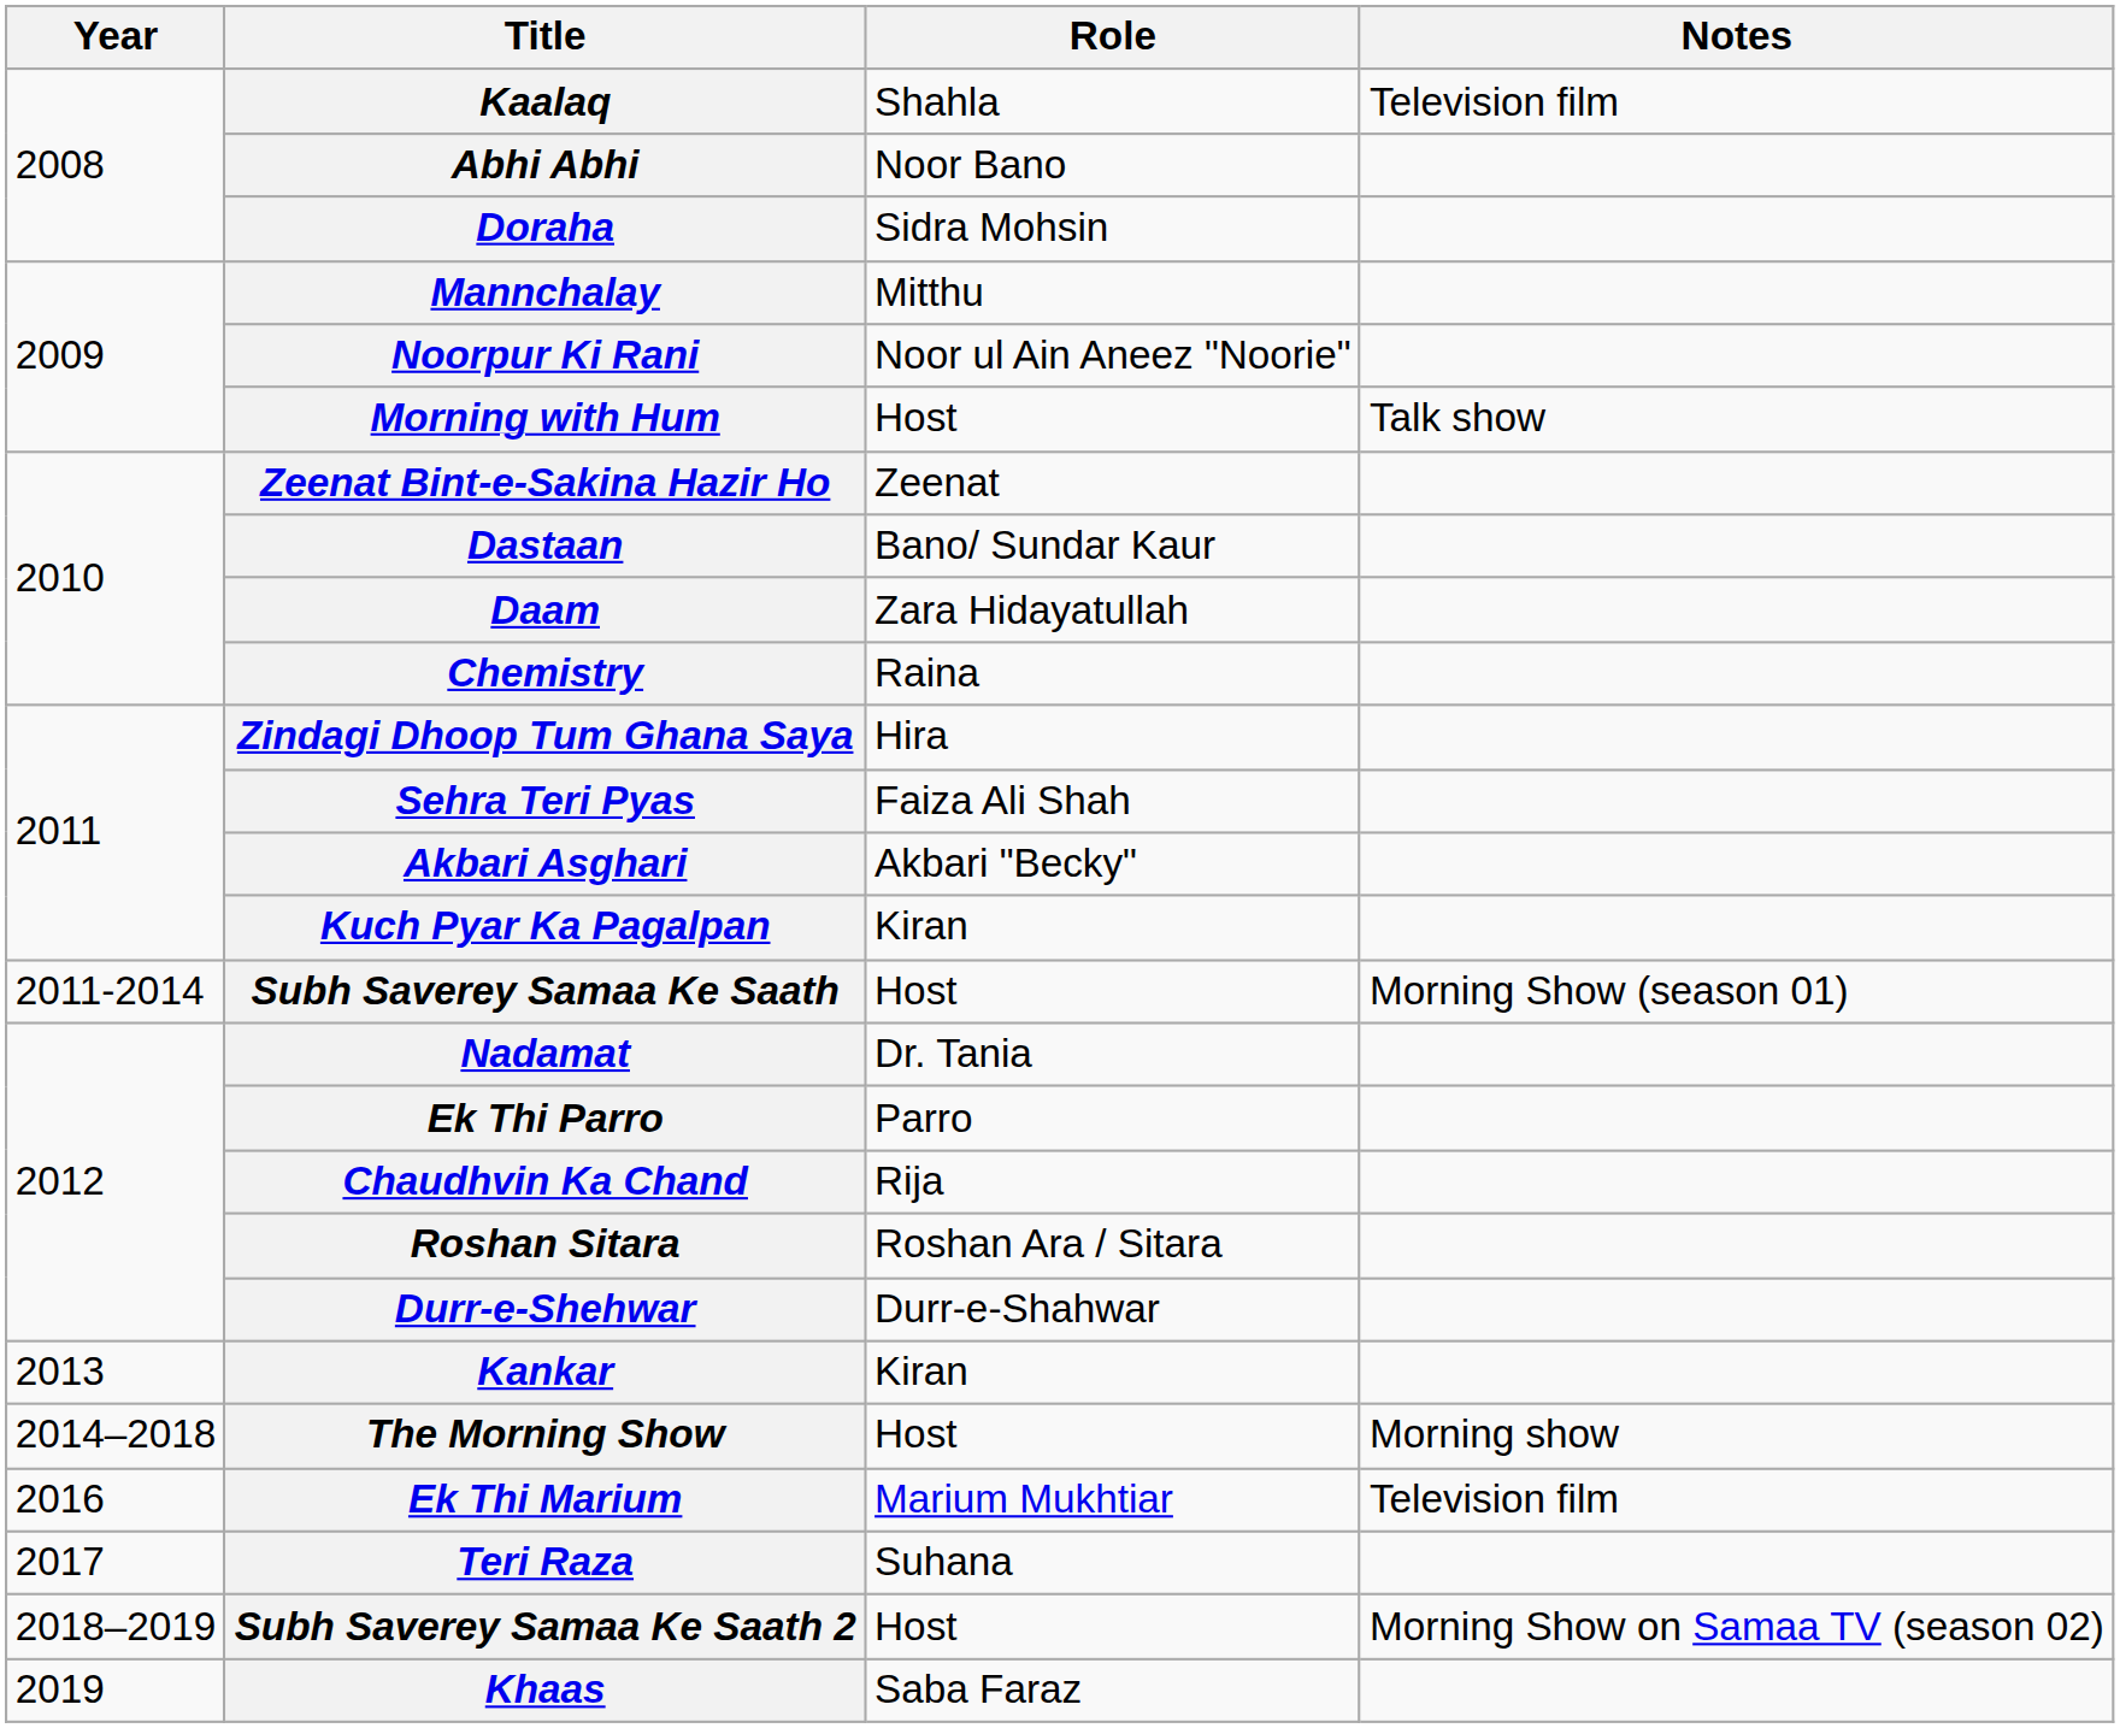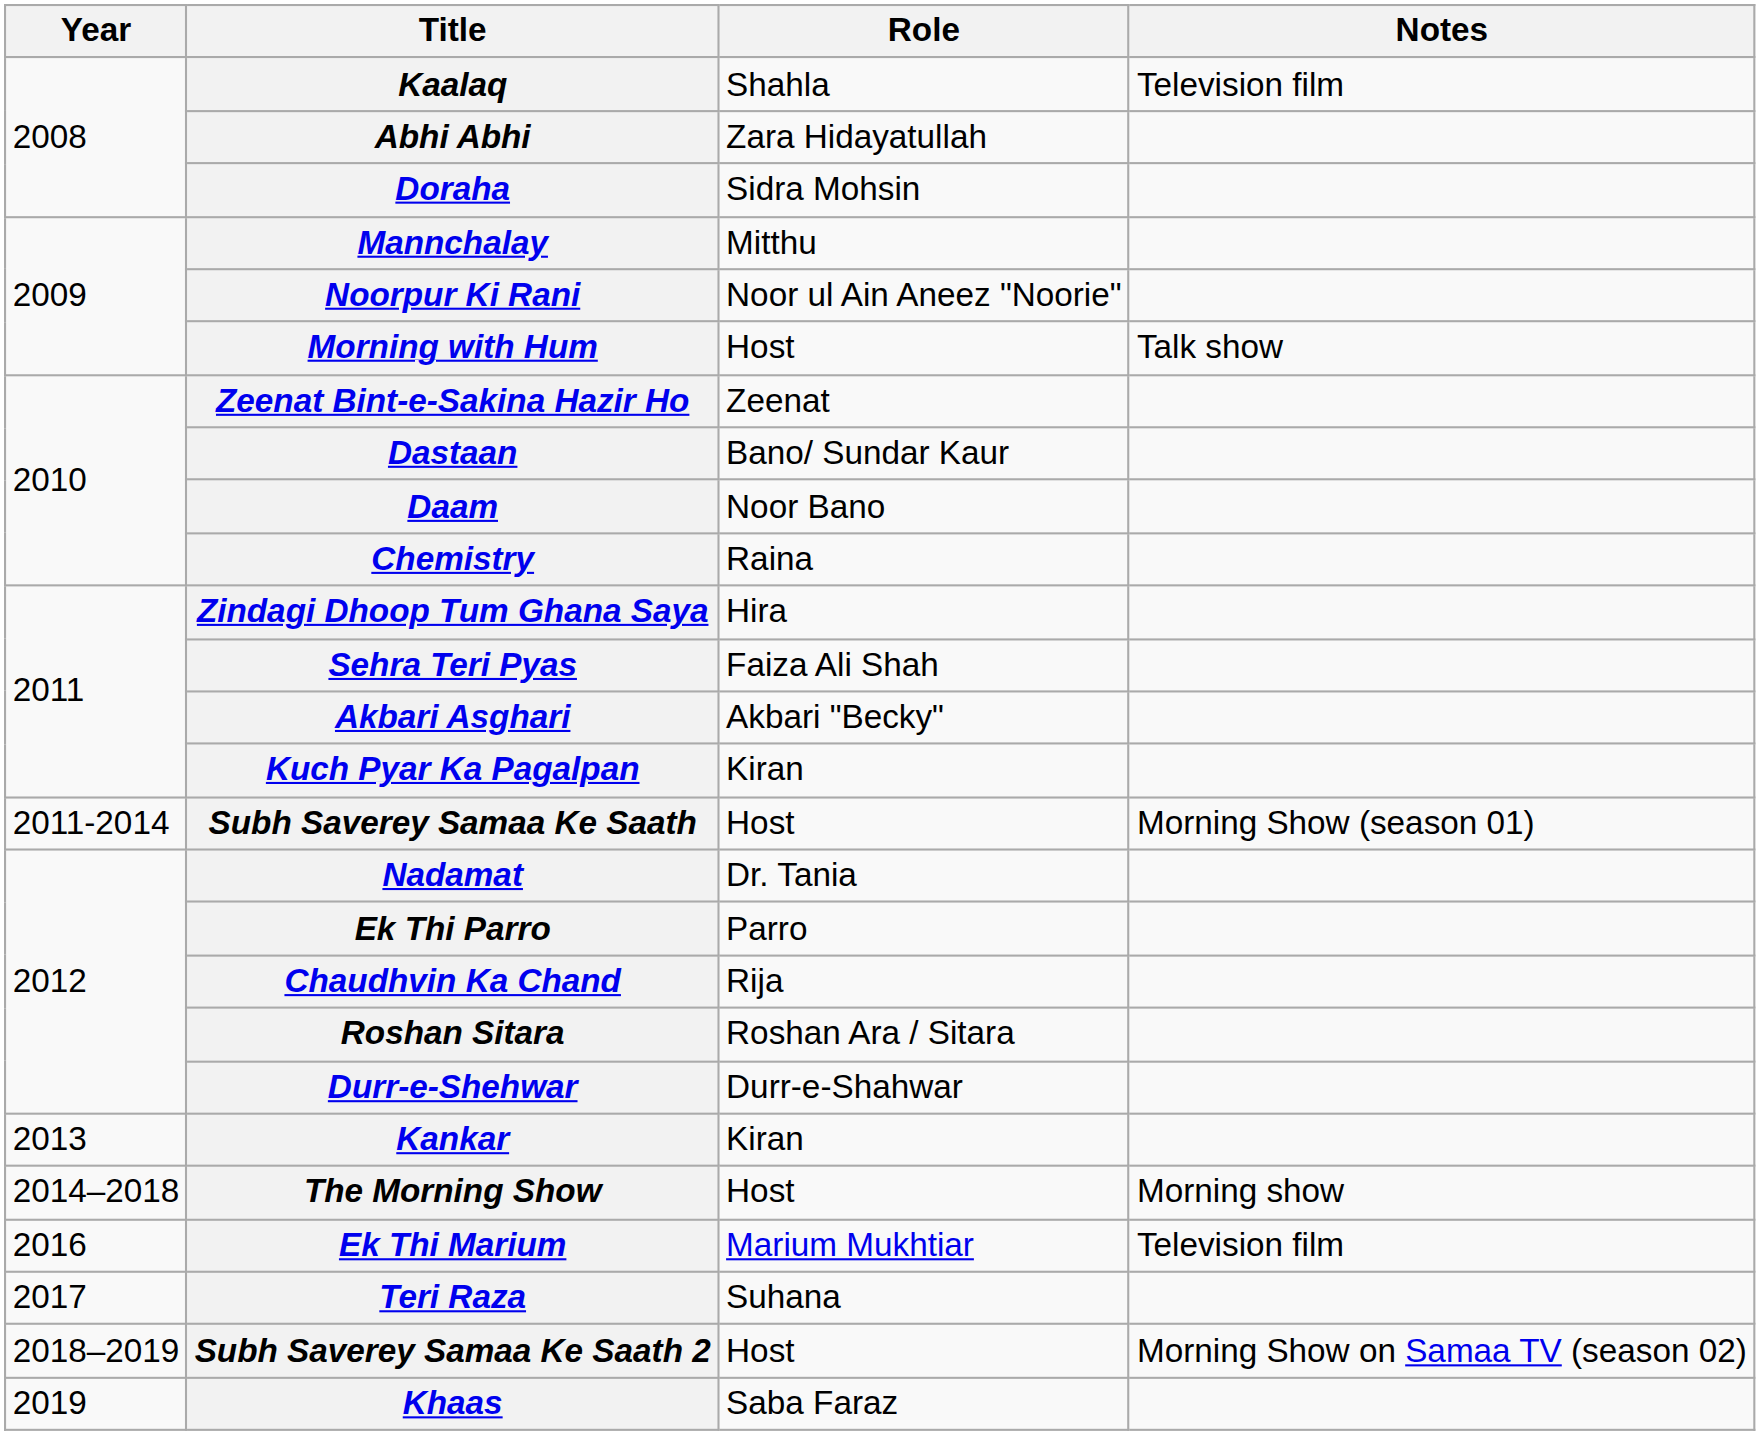Abhi Abhi | Role: Noor Bano -> Zara Hidayatullah
Daam | Role: Zara Hidayatullah -> Noor Bano
